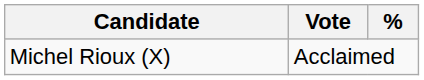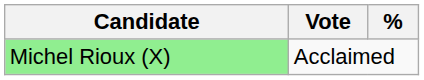Michel Rioux (X) | Candidate: no background -> lightgreen background
